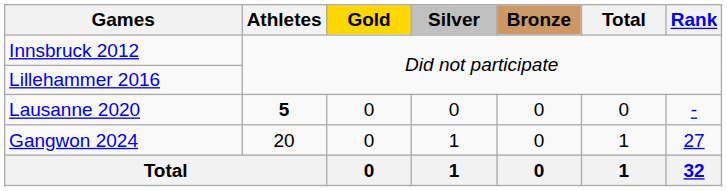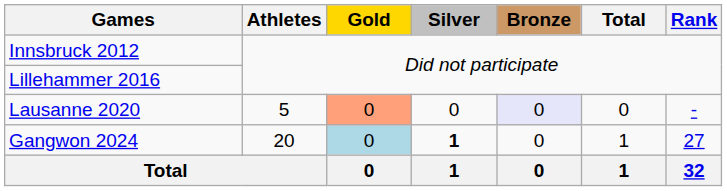Lausanne 2020 | Athletes: bold -> normal
Lausanne 2020 | Gold: no background -> lightsalmon background
Lausanne 2020 | Bronze: no background -> lavender background
Gangwon 2024 | Gold: no background -> lightblue background
Gangwon 2024 | Silver: normal -> bold
